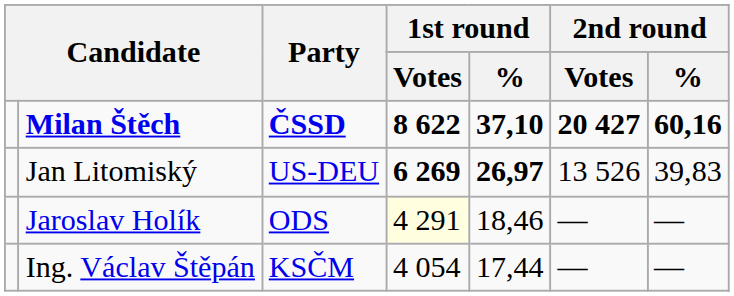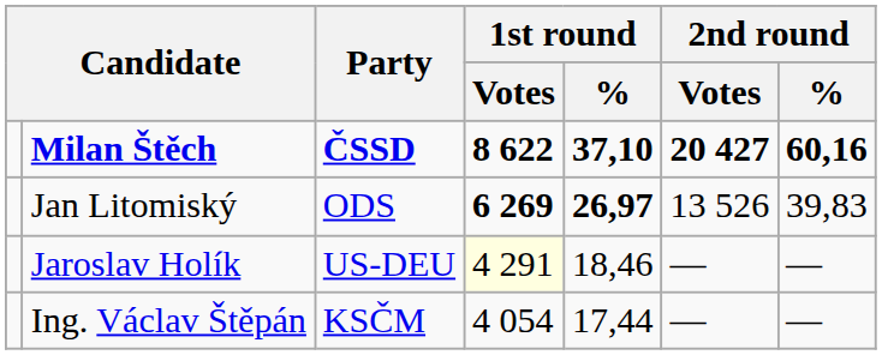Jan Litomiský | Party: US-DEU -> ODS
Jaroslav Holík | Party: ODS -> US-DEU
